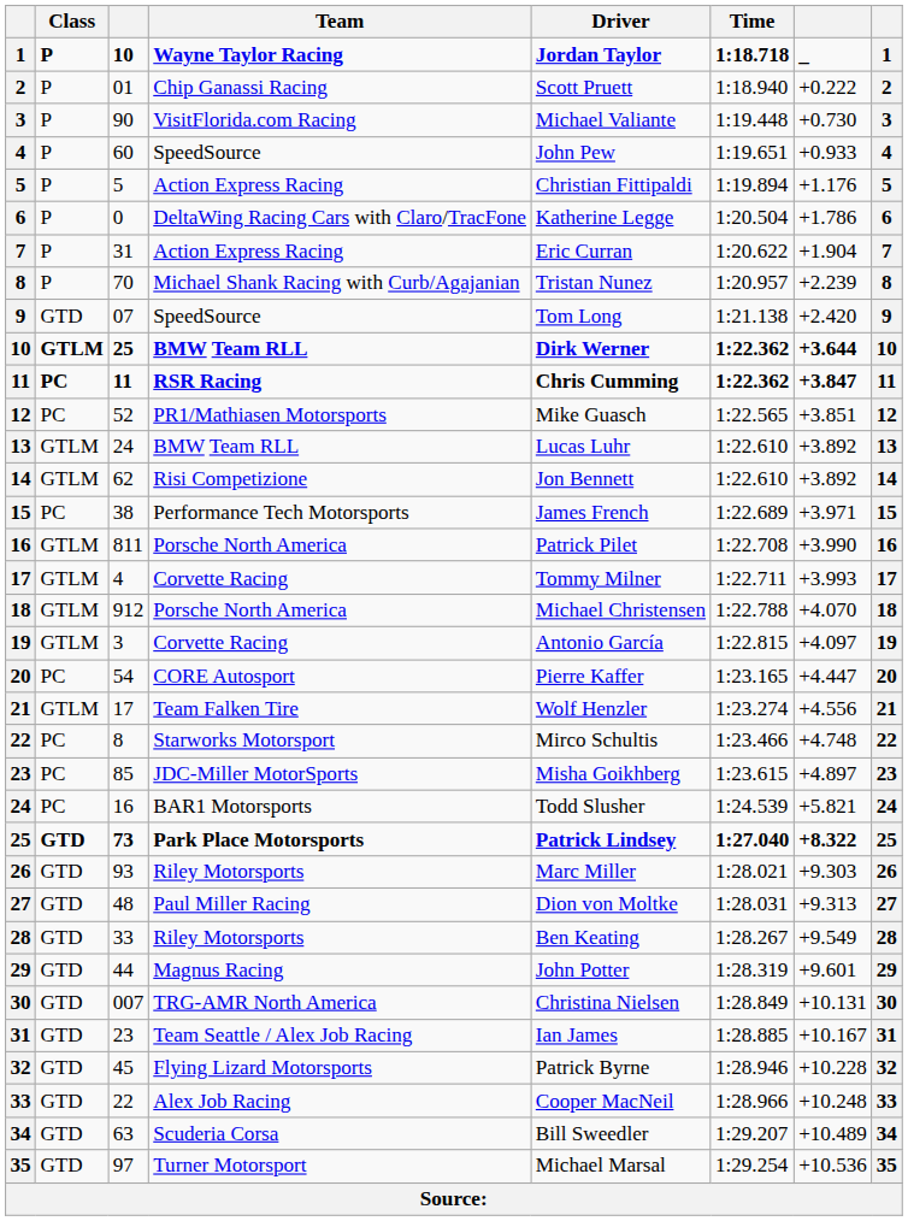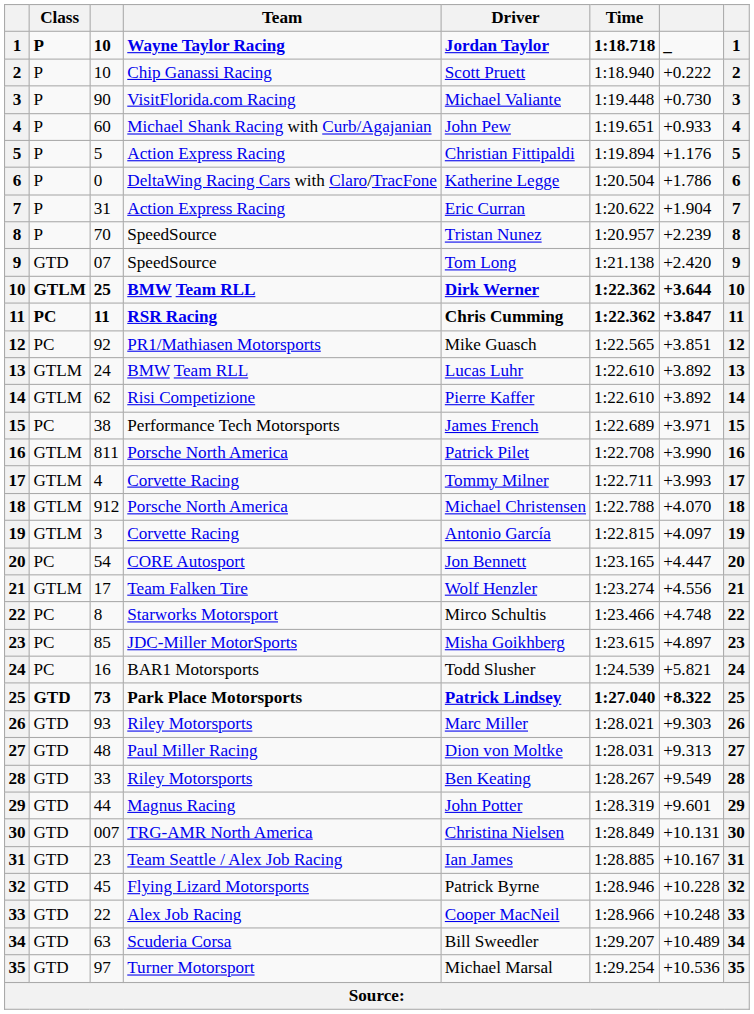row 3 | column 3: 01 -> 10
row 5 | Team: SpeedSource -> Michael Shank Racing with Curb/Agajanian
row 9 | Team: Michael Shank Racing with Curb/Agajanian -> SpeedSource
row 13 | column 3: 52 -> 92
row 15 | Driver: Jon Bennett -> Pierre Kaffer
row 21 | Driver: Pierre Kaffer -> Jon Bennett
